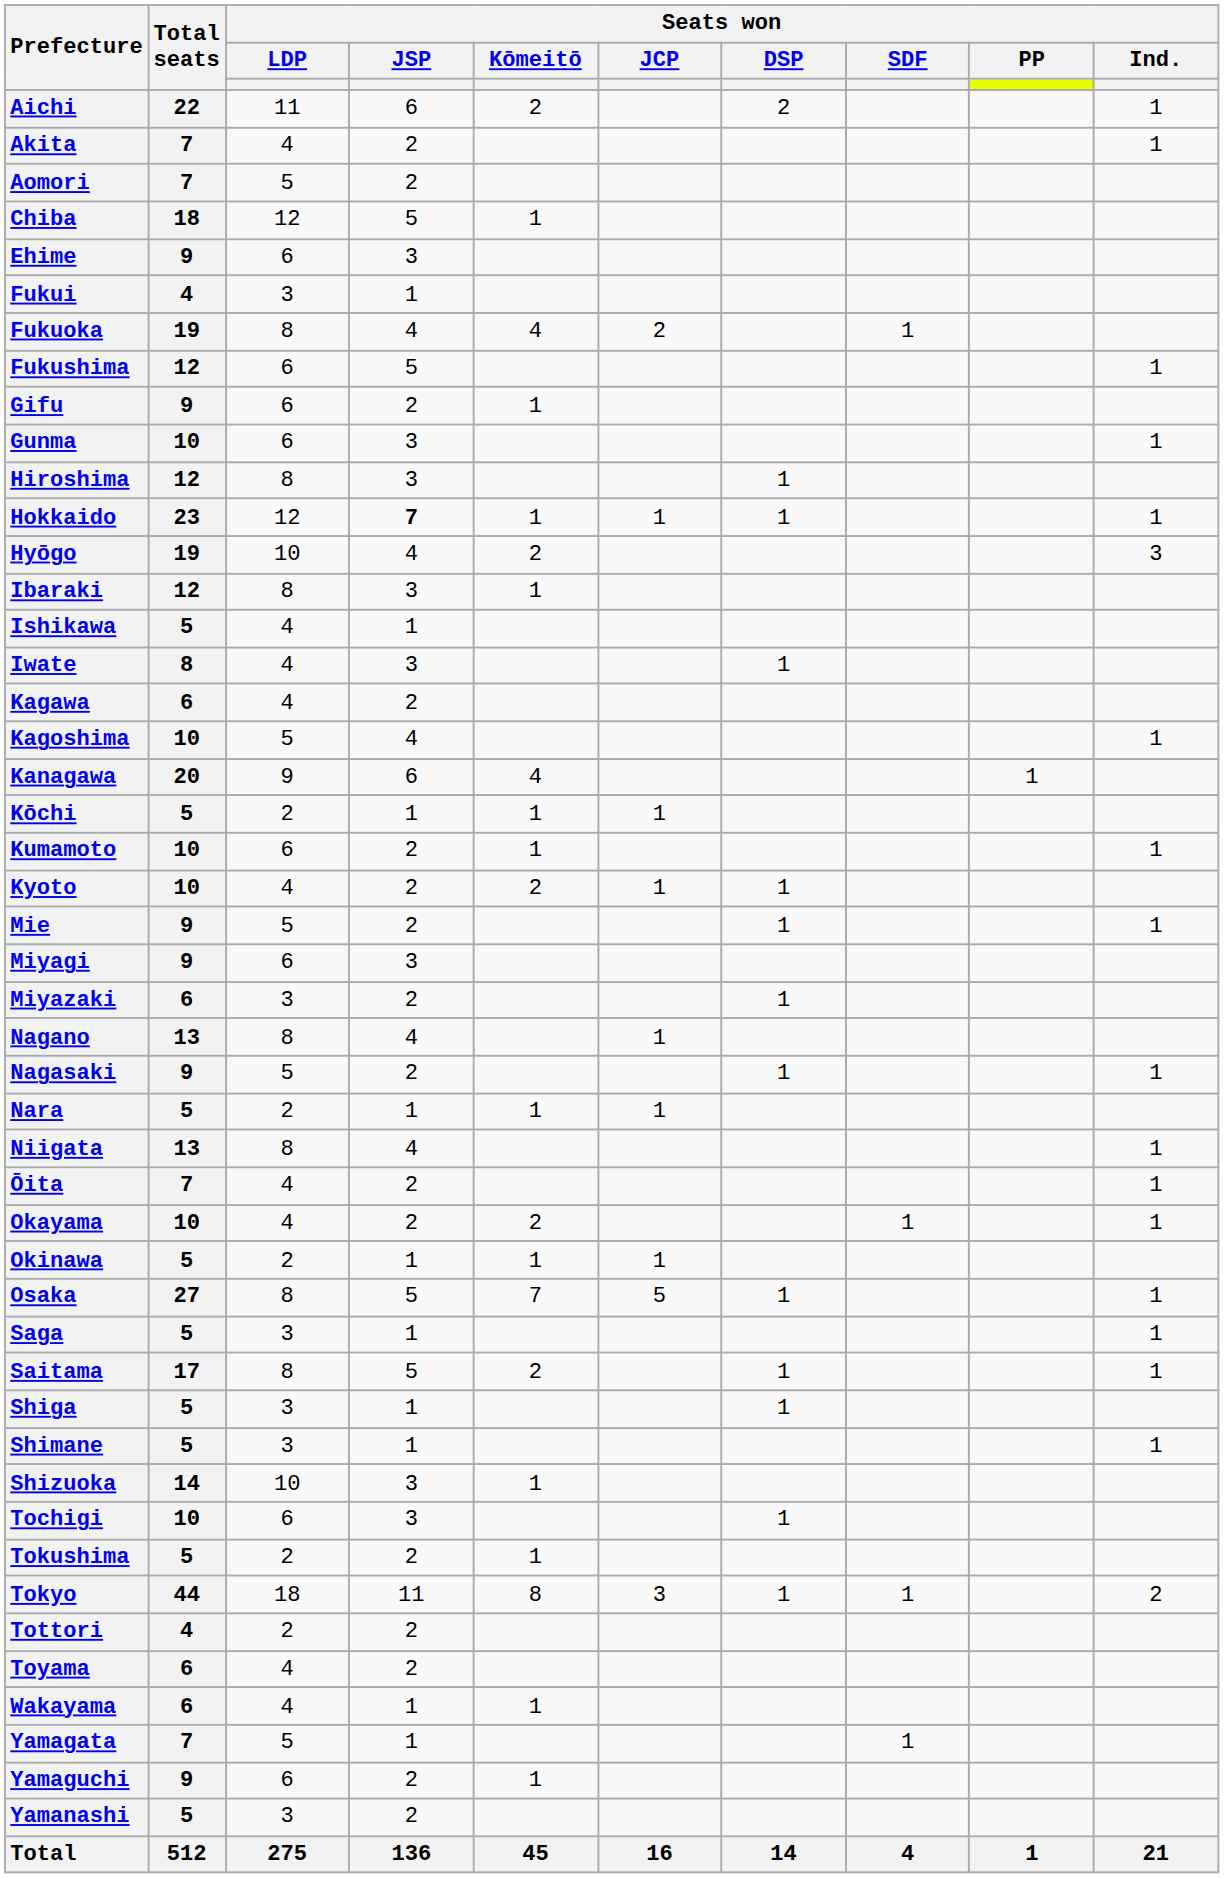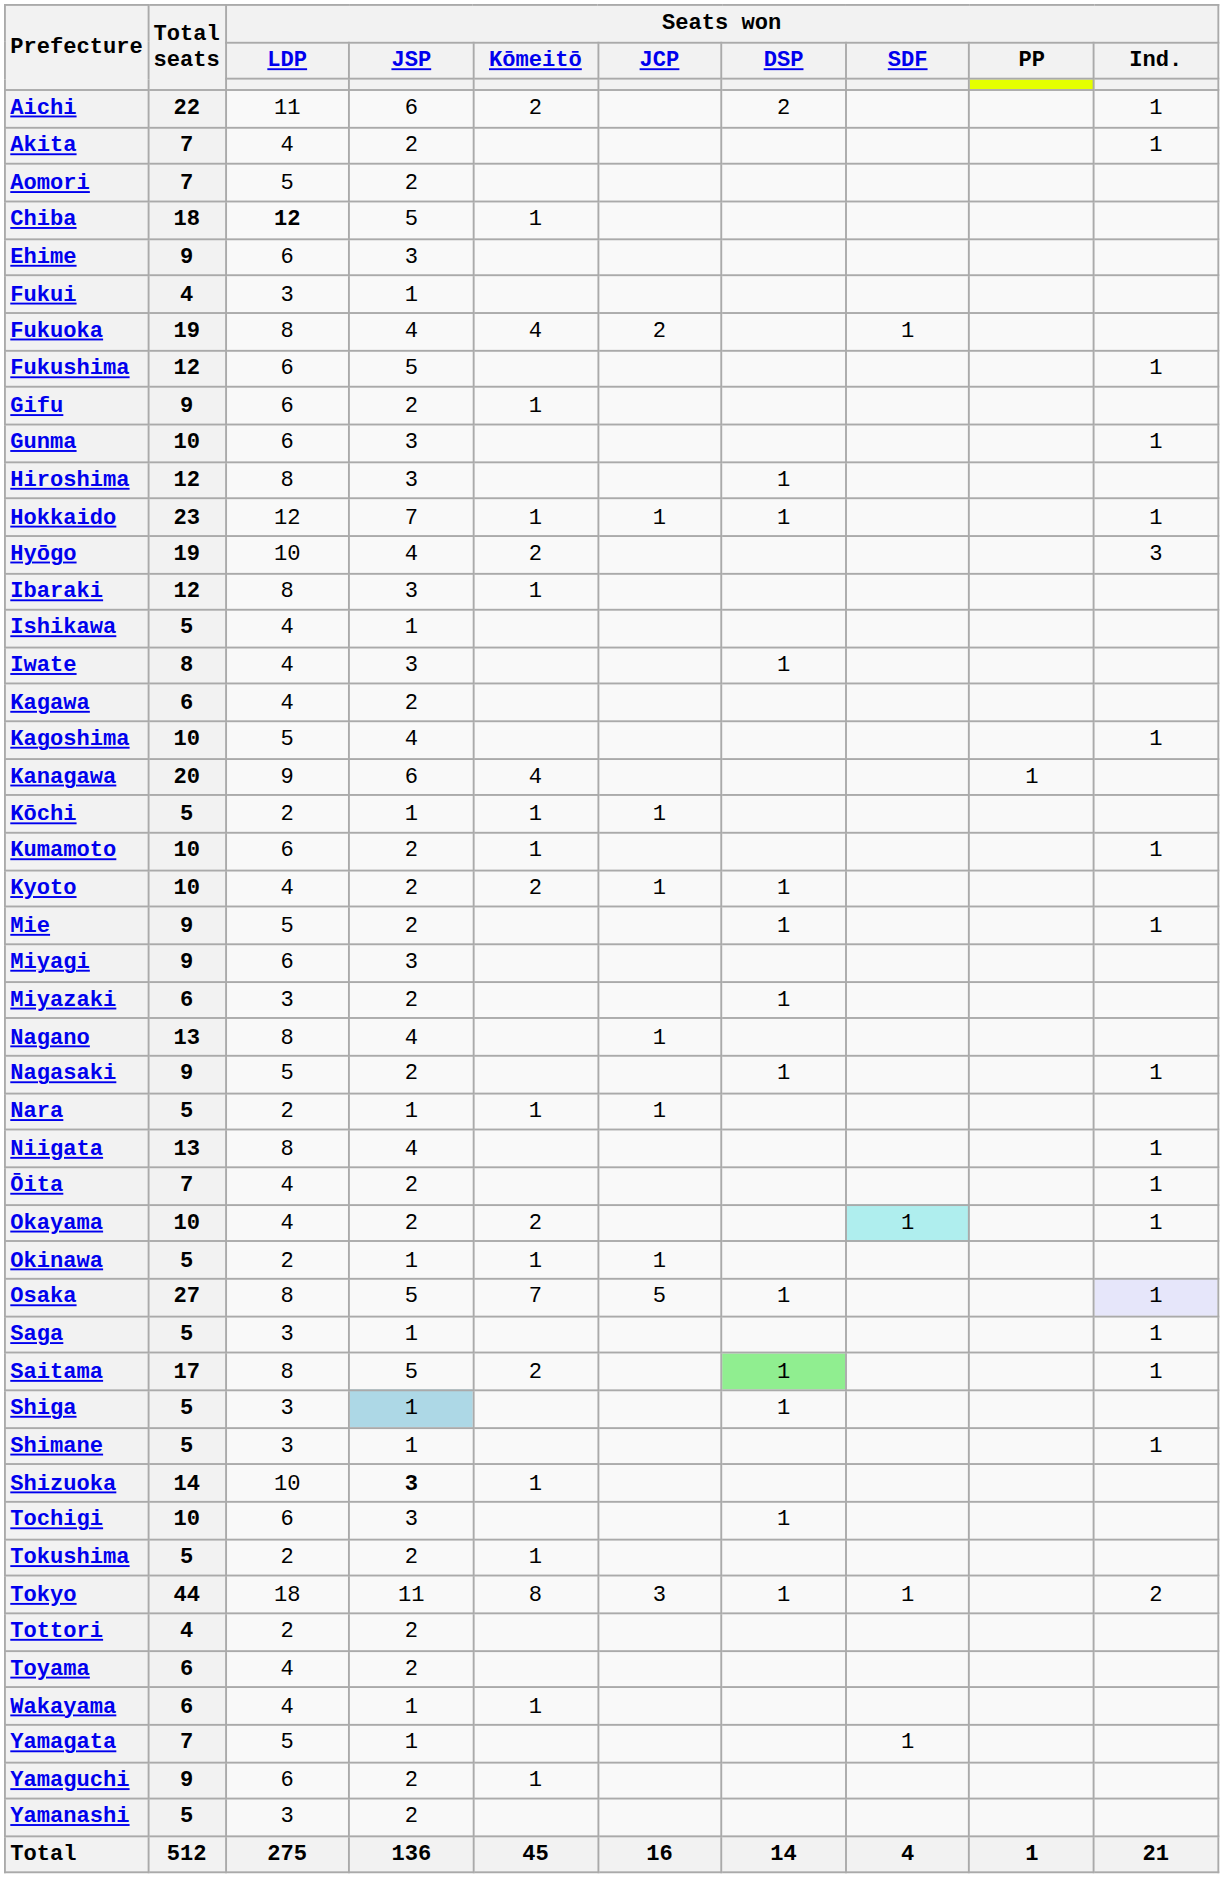Chiba | Seats won / LDP: normal -> bold
Hokkaido | Seats won / JSP: bold -> normal
Okayama | Seats won / SDF: no background -> paleturquoise background
Osaka | Seats won / Ind.: no background -> lavender background
Saitama | Seats won / DSP: no background -> lightgreen background
Shiga | Seats won / JSP: no background -> lightblue background
Shizuoka | Seats won / JSP: normal -> bold
